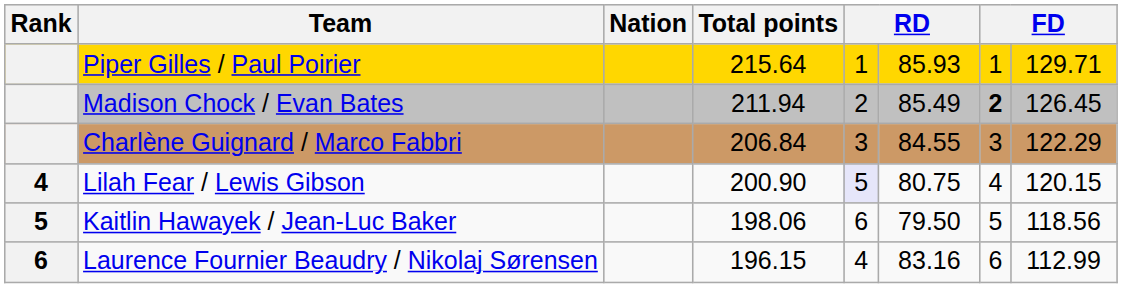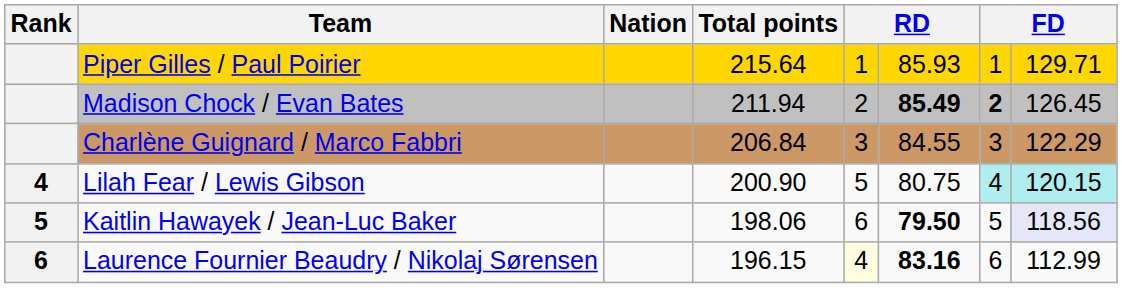Madison Chock / Evan Bates | column 6: normal -> bold
Lilah Fear / Lewis Gibson | column 5: lavender background -> no background
Lilah Fear / Lewis Gibson | column 7: no background -> paleturquoise background
Lilah Fear / Lewis Gibson | column 8: no background -> paleturquoise background
Kaitlin Hawayek / Jean-Luc Baker | column 6: normal -> bold
Kaitlin Hawayek / Jean-Luc Baker | column 8: no background -> lavender background
Laurence Fournier Beaudry / Nikolaj Sørensen | column 5: no background -> lightyellow background
Laurence Fournier Beaudry / Nikolaj Sørensen | column 6: normal -> bold
